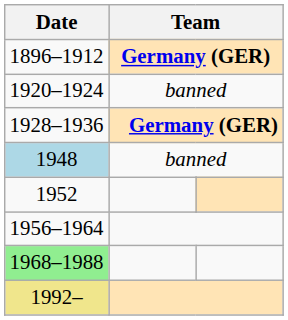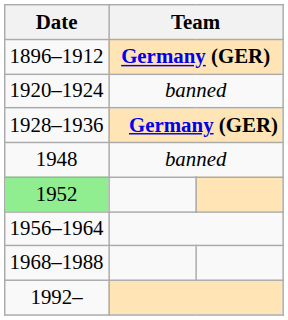1948 | Date: lightblue background -> no background
1952 | Date: no background -> lightgreen background
1968–1988 | Date: lightgreen background -> no background
1992– | Date: khaki background -> no background
